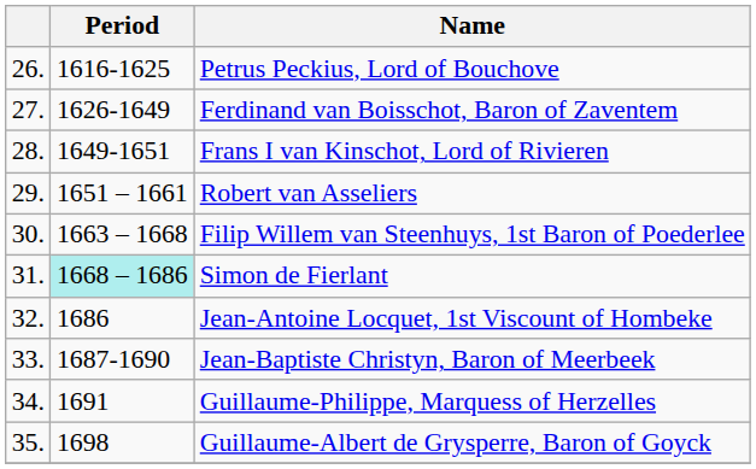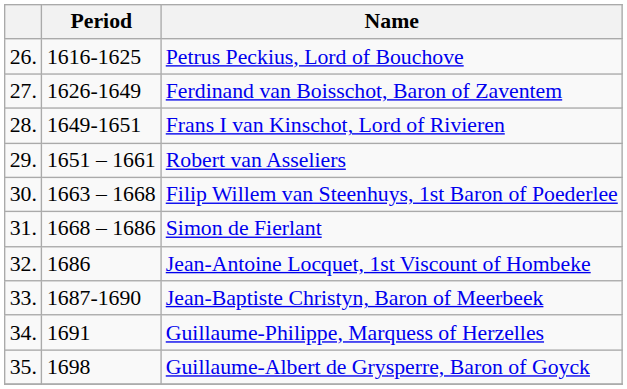Simon de Fierlant | Period: paleturquoise background -> no background
